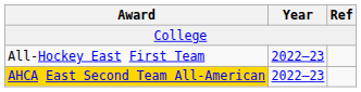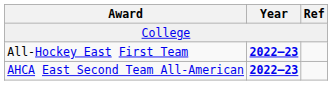All-Hockey East First Team | Year: normal -> bold
AHCA East Second Team All-American | Award: gold background -> no background
AHCA East Second Team All-American | Year: normal -> bold
